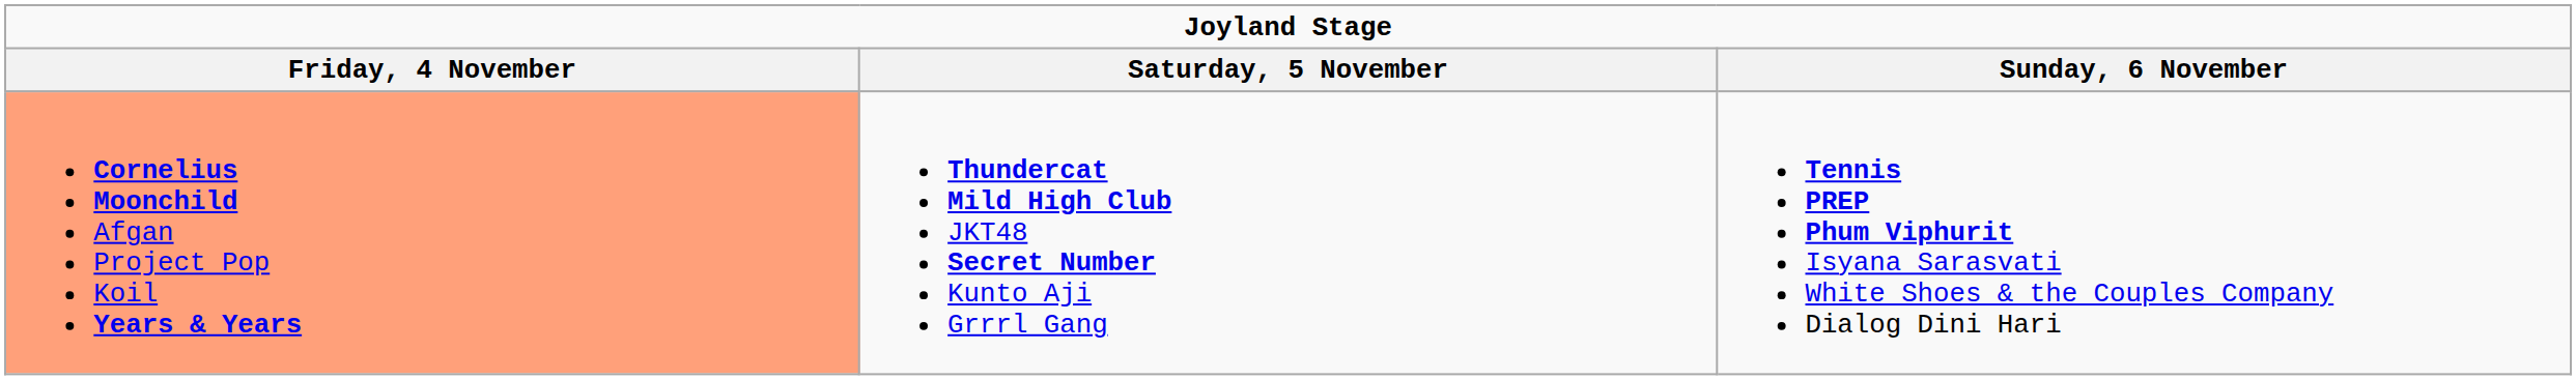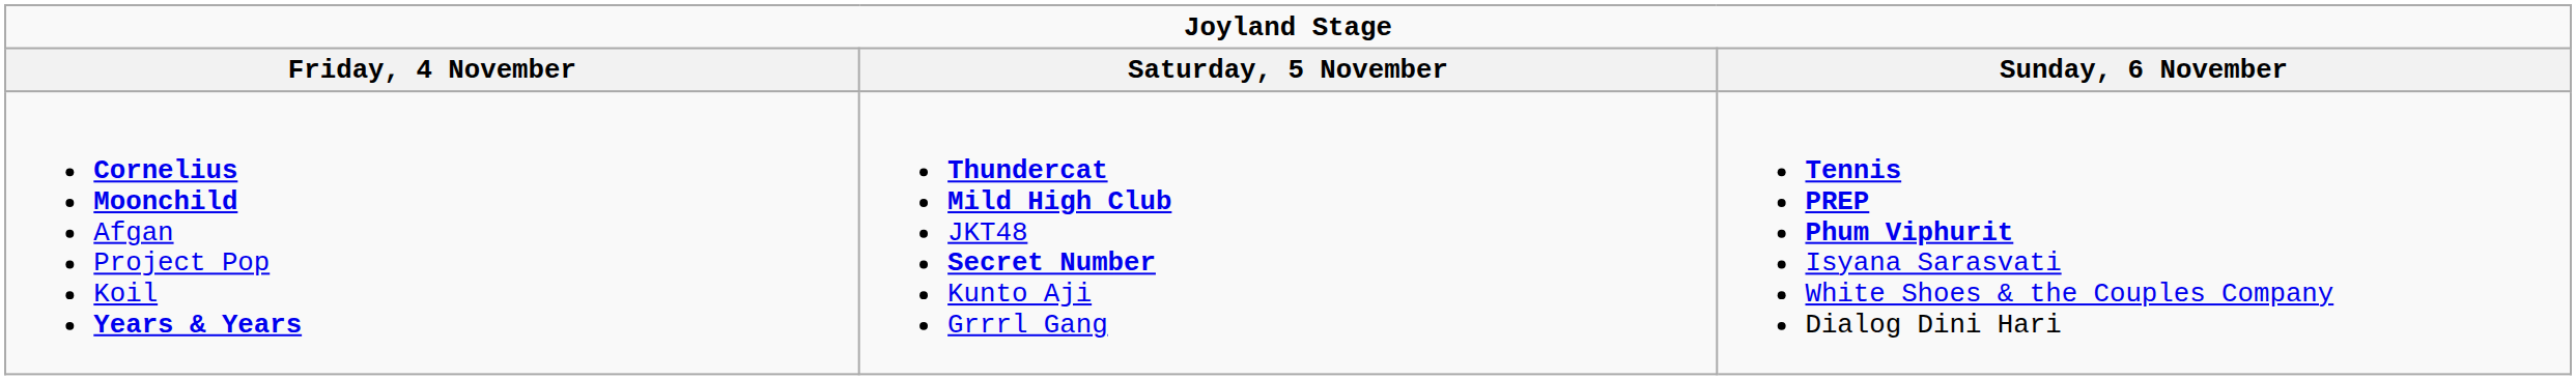Cornelius Moonchild Afgan Project Pop Koil Years & Years | Friday, 4 November: lightsalmon background -> no background
